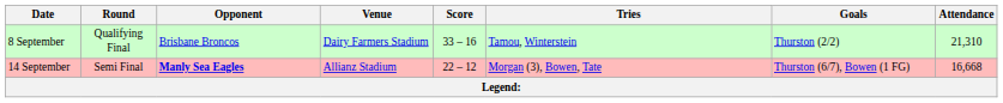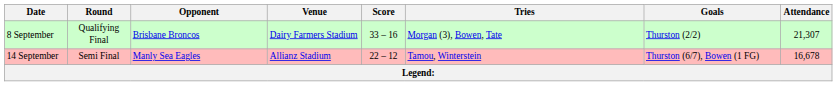8 September | Tries: Tamou, Winterstein -> Morgan (3), Bowen, Tate
8 September | Attendance: 21,310 -> 21,307
14 September | Opponent: bold -> normal
14 September | Tries: Morgan (3), Bowen, Tate -> Tamou, Winterstein
14 September | Attendance: 16,668 -> 16,678
